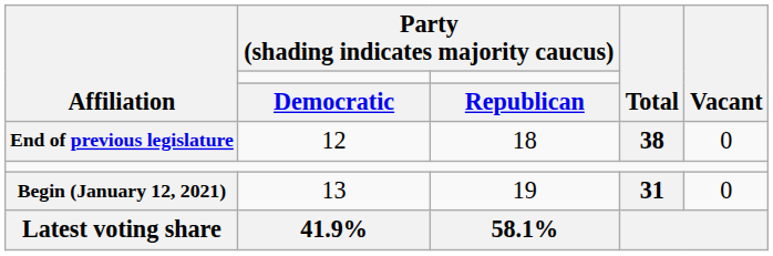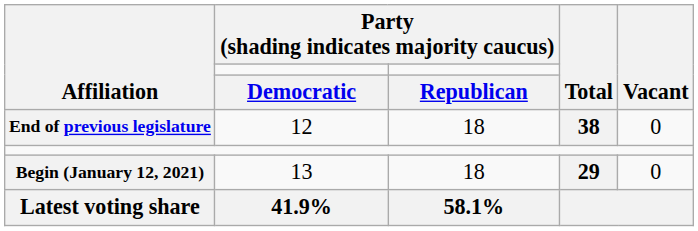Begin (January 12, 2021) | column 3: 19 -> 18
Begin (January 12, 2021) | Total: 31 -> 29
